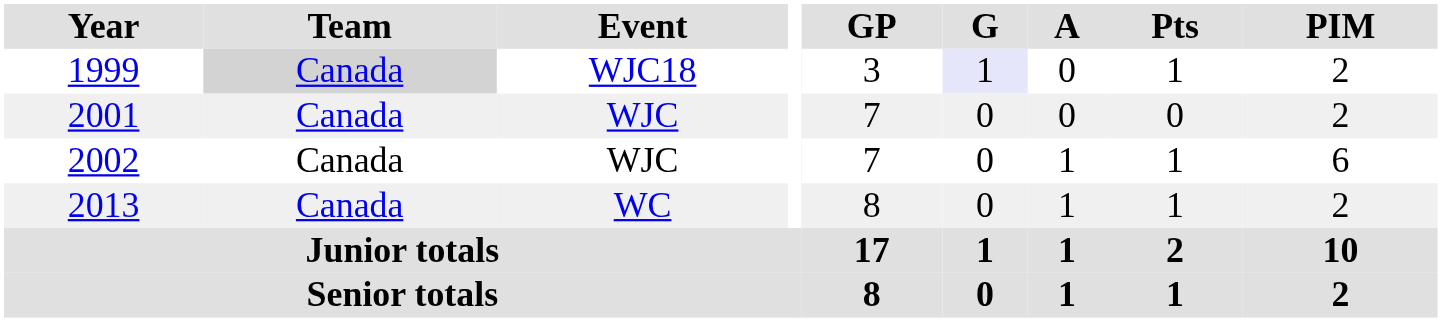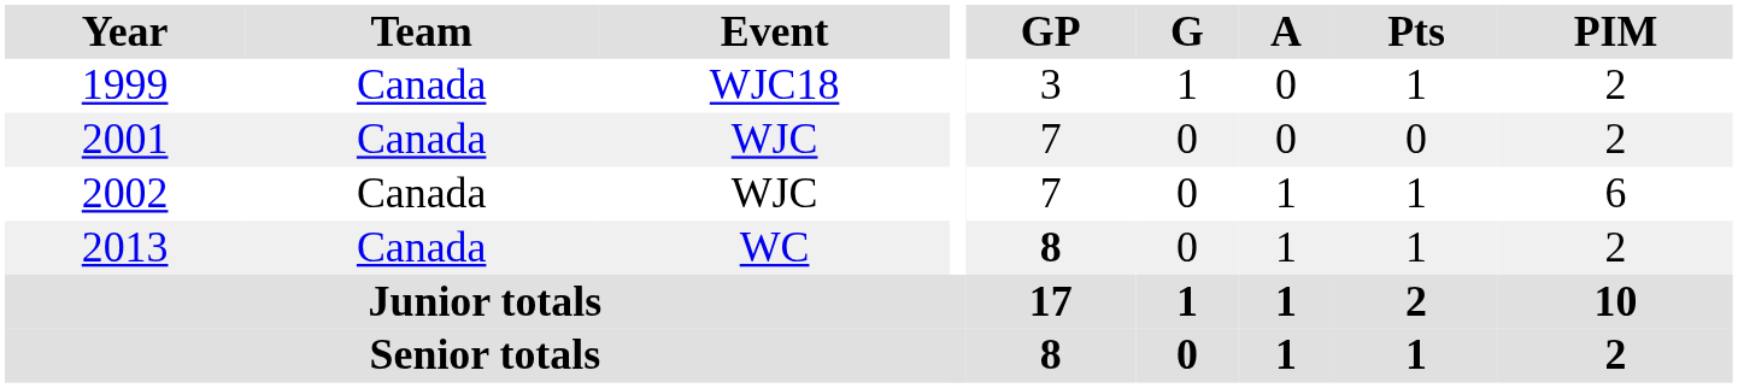1999 | Team: lightgrey background -> no background
1999 | G: lavender background -> no background
2013 | GP: normal -> bold
